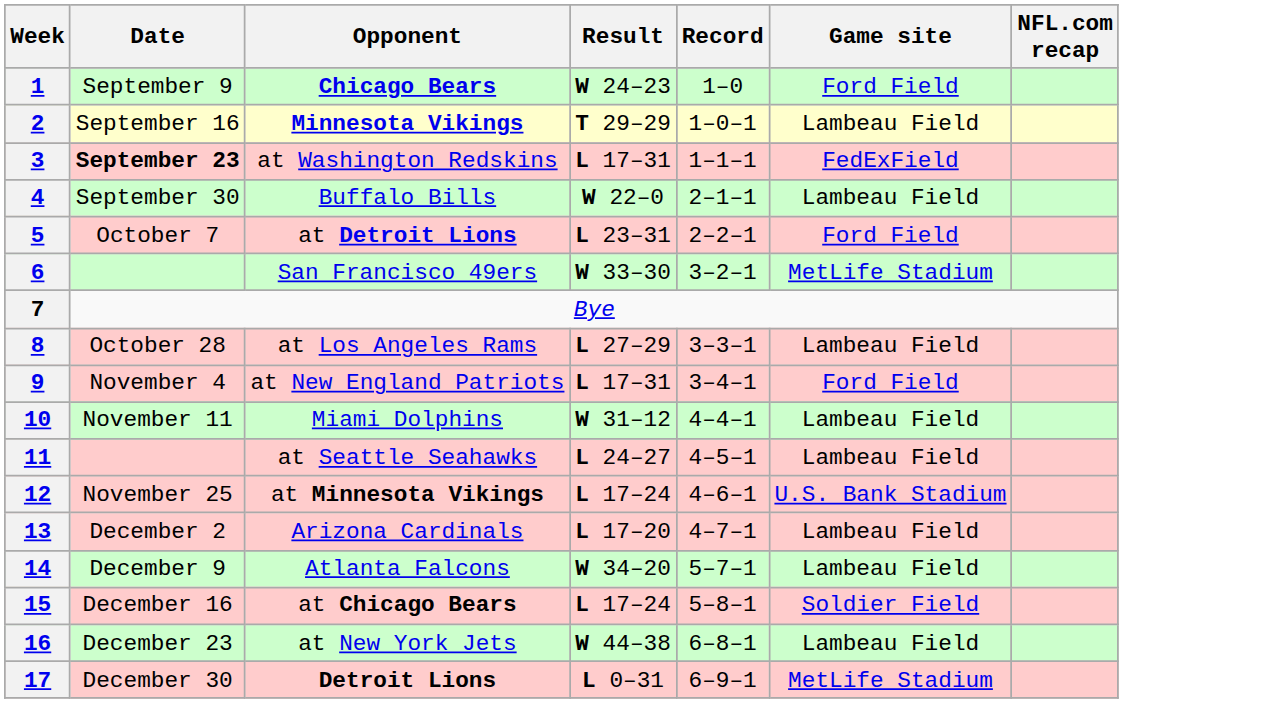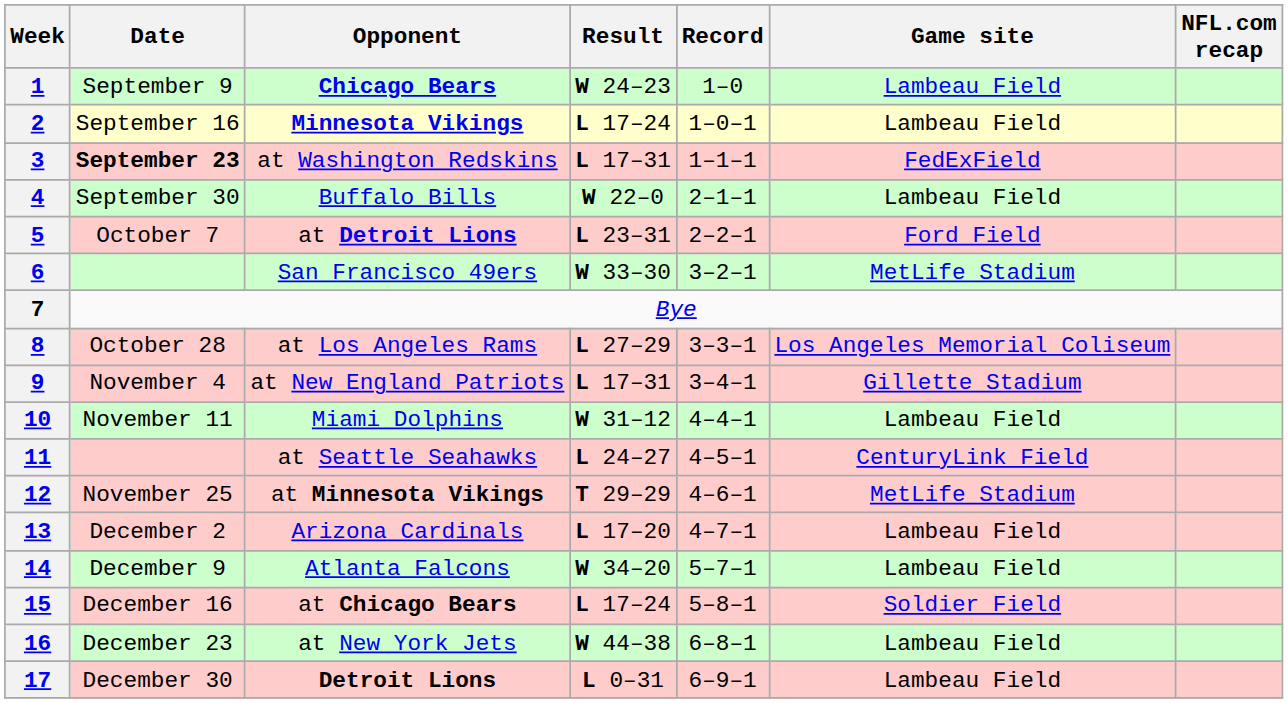1 | Game site: Ford Field -> Lambeau Field
2 | Result: T 29–29 -> L 17–24
8 | Game site: Lambeau Field -> Los Angeles Memorial Coliseum
9 | Game site: Ford Field -> Gillette Stadium
11 | Game site: Lambeau Field -> CenturyLink Field
12 | Result: L 17–24 -> T 29–29
12 | Game site: U.S. Bank Stadium -> MetLife Stadium
17 | Game site: MetLife Stadium -> Lambeau Field
